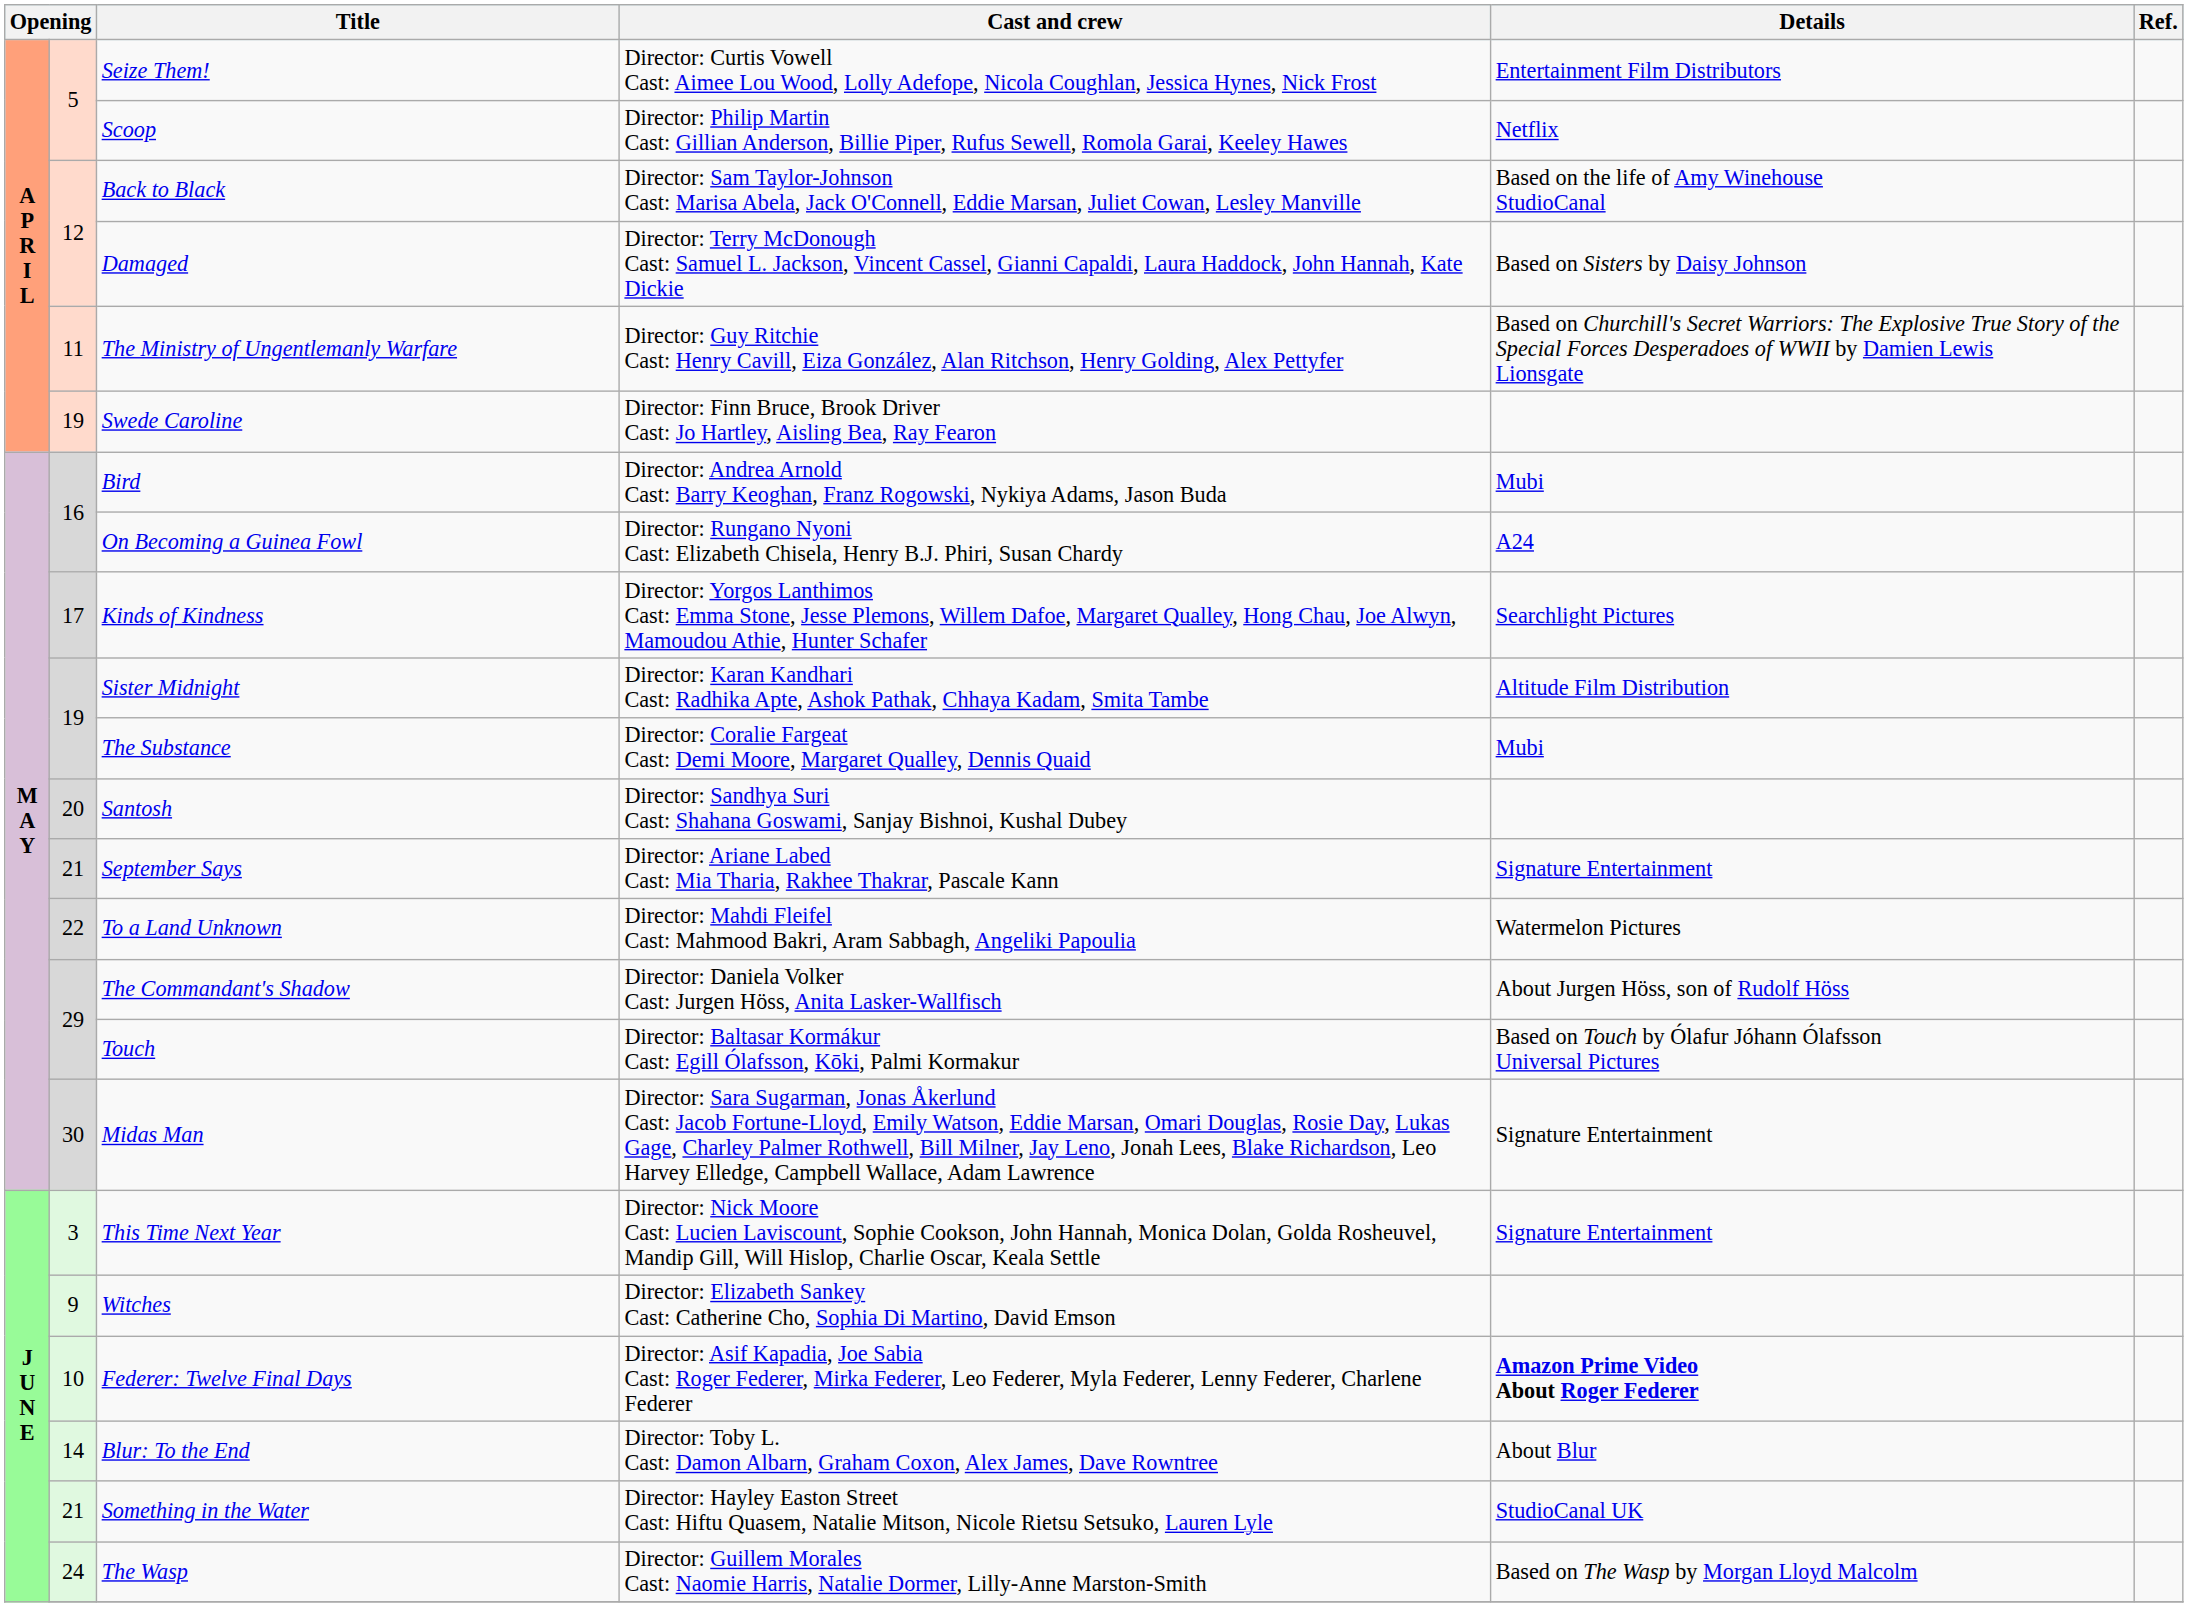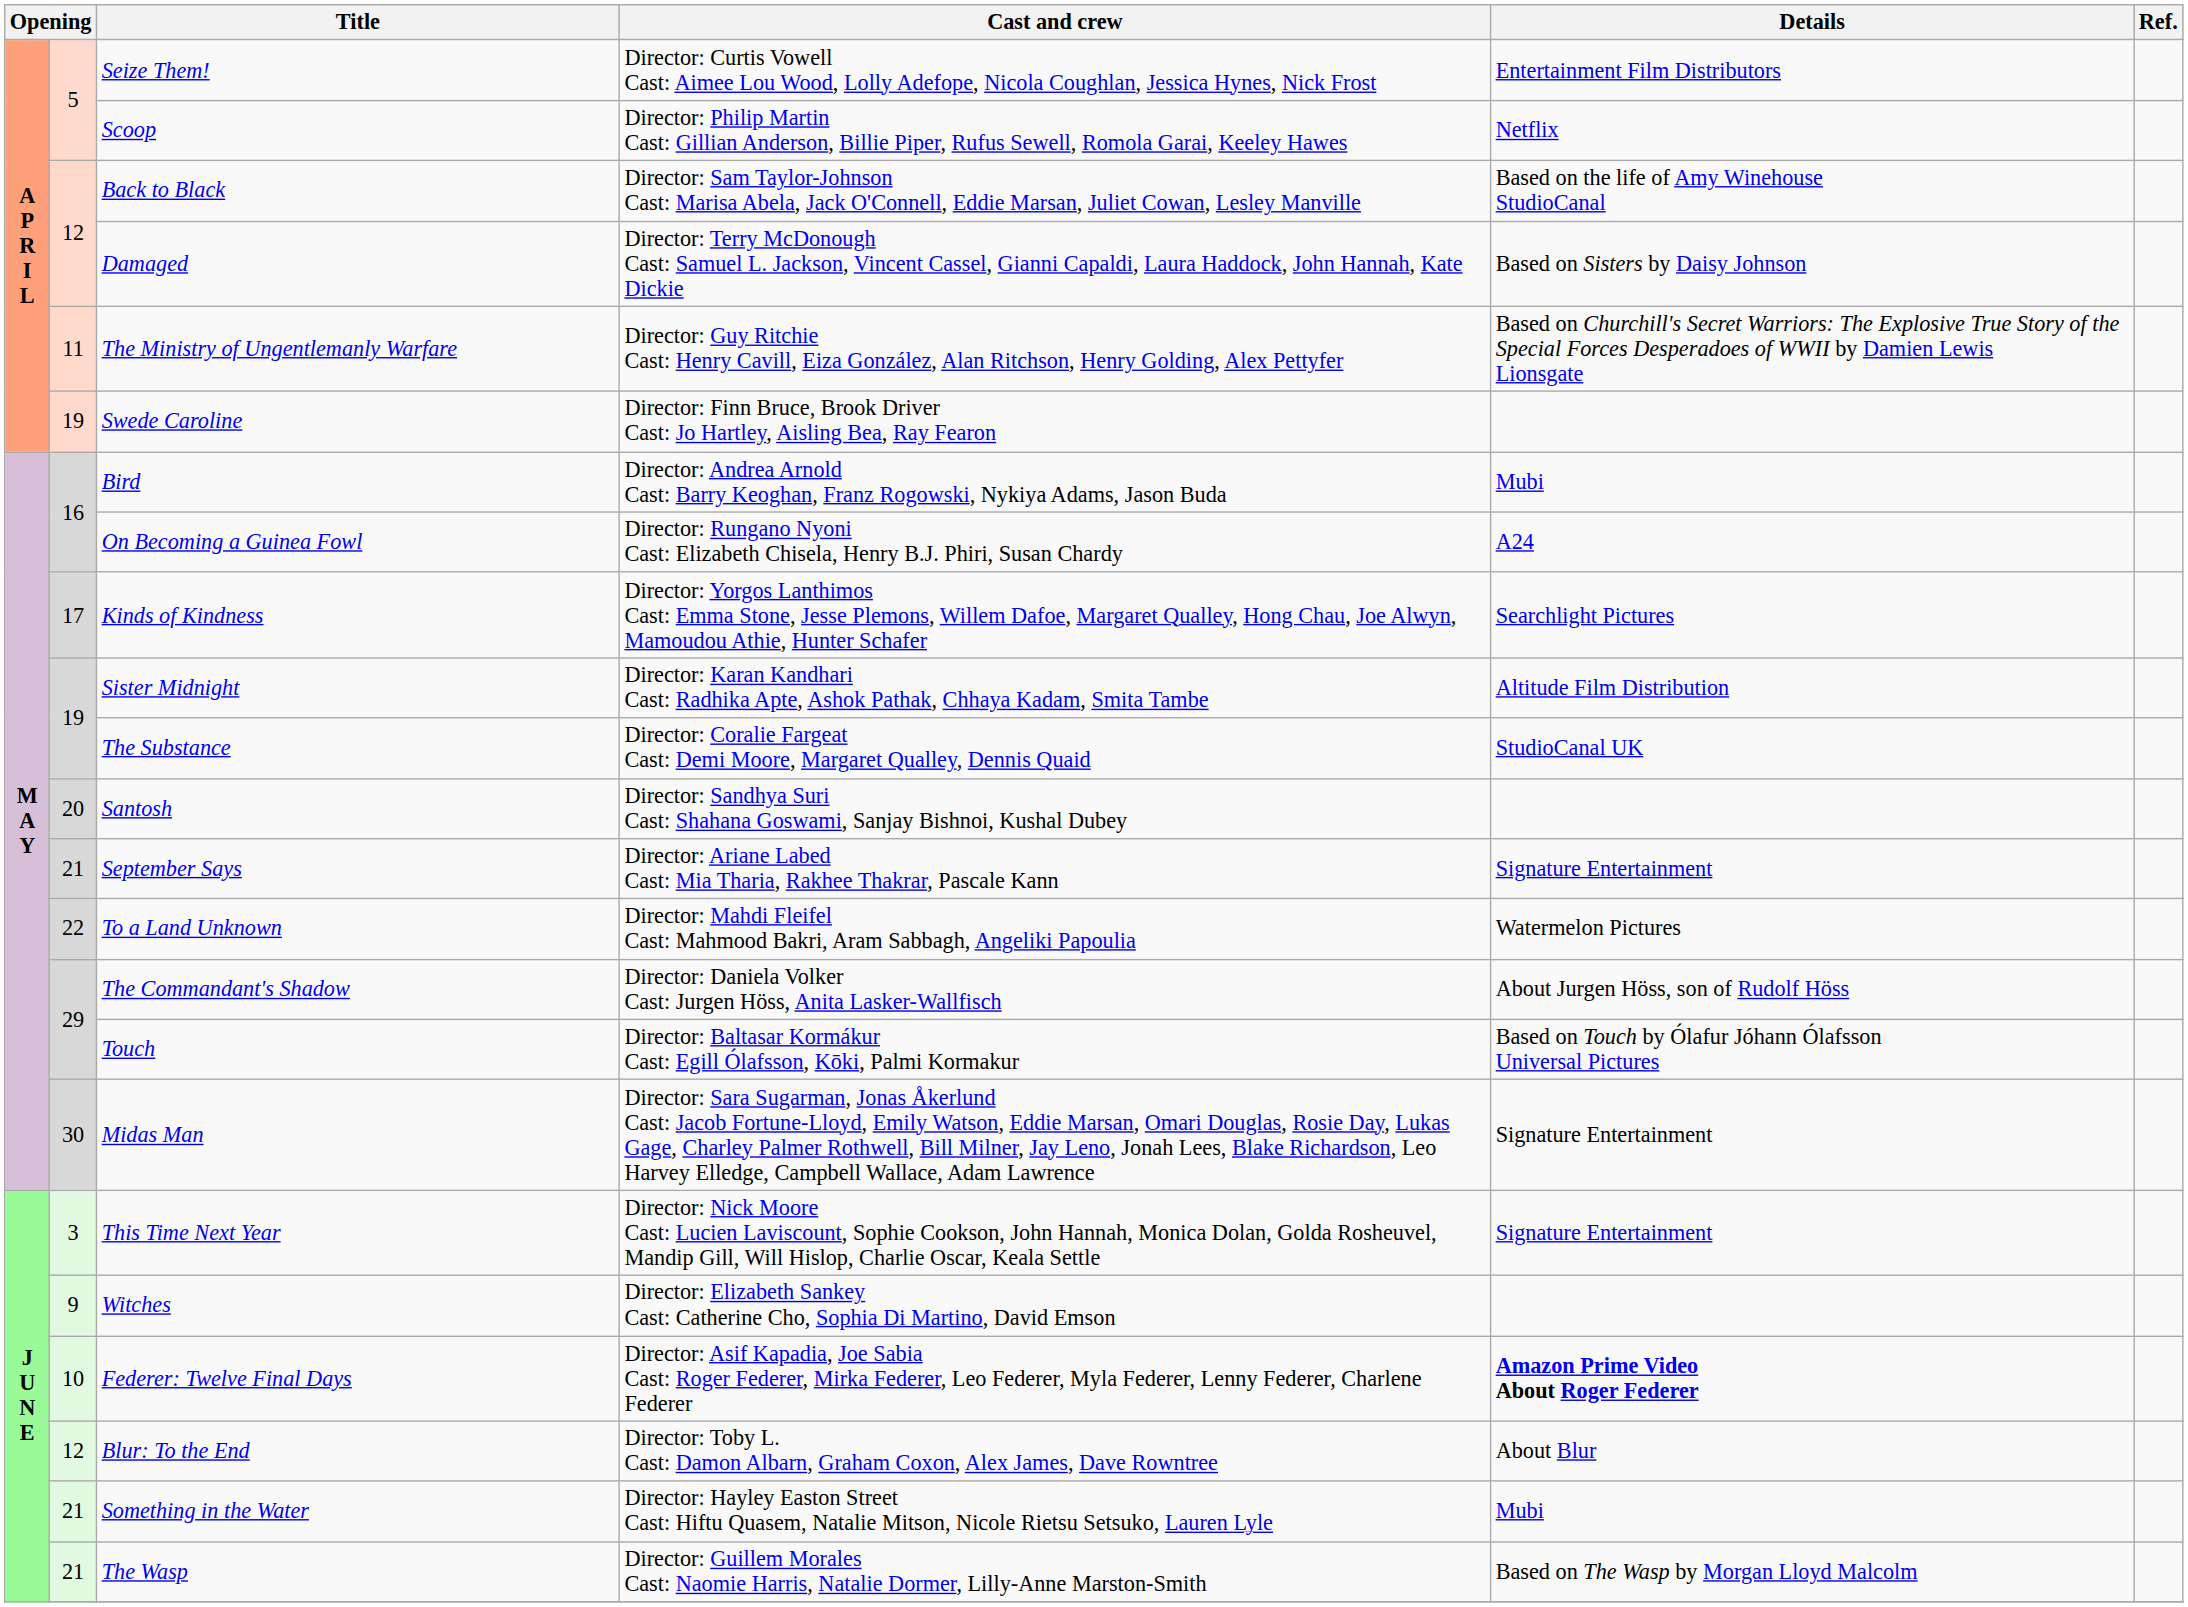The Substance | Details: Mubi -> StudioCanal UK
Blur: To the End | column 2: 14 -> 12
Something in the Water | Details: StudioCanal UK -> Mubi
The Wasp | column 2: 24 -> 21
